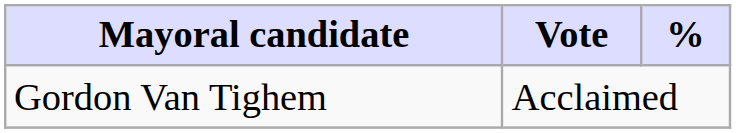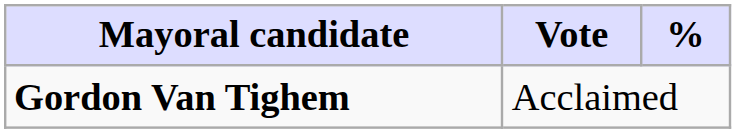Gordon Van Tighem | Mayoral candidate: normal -> bold
